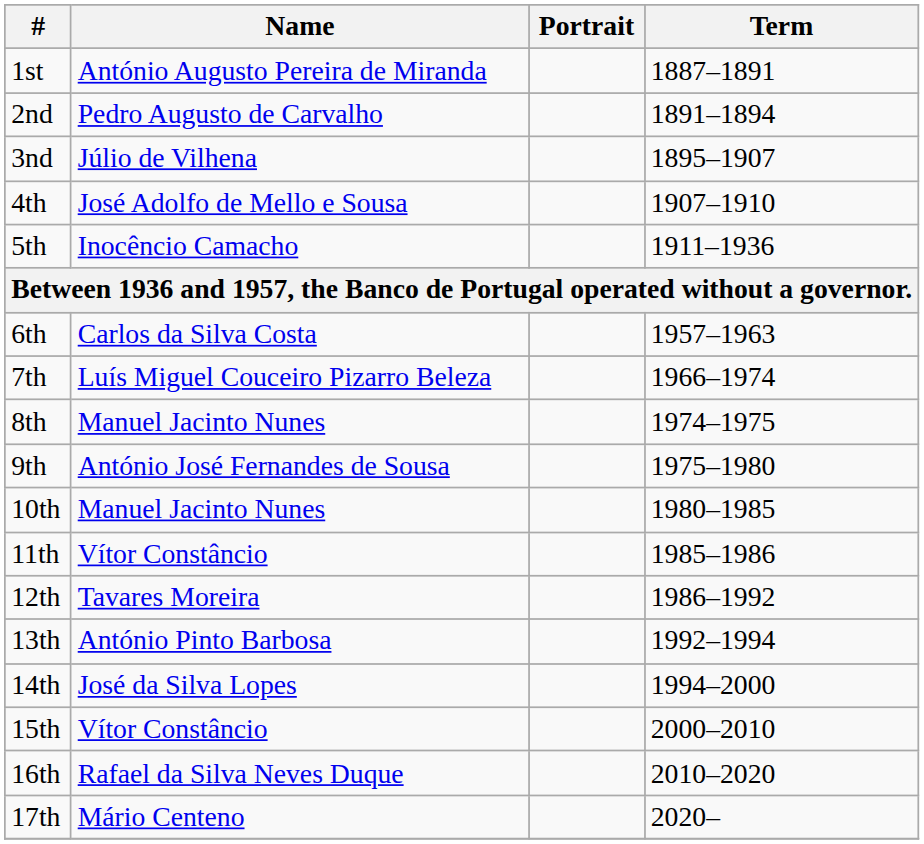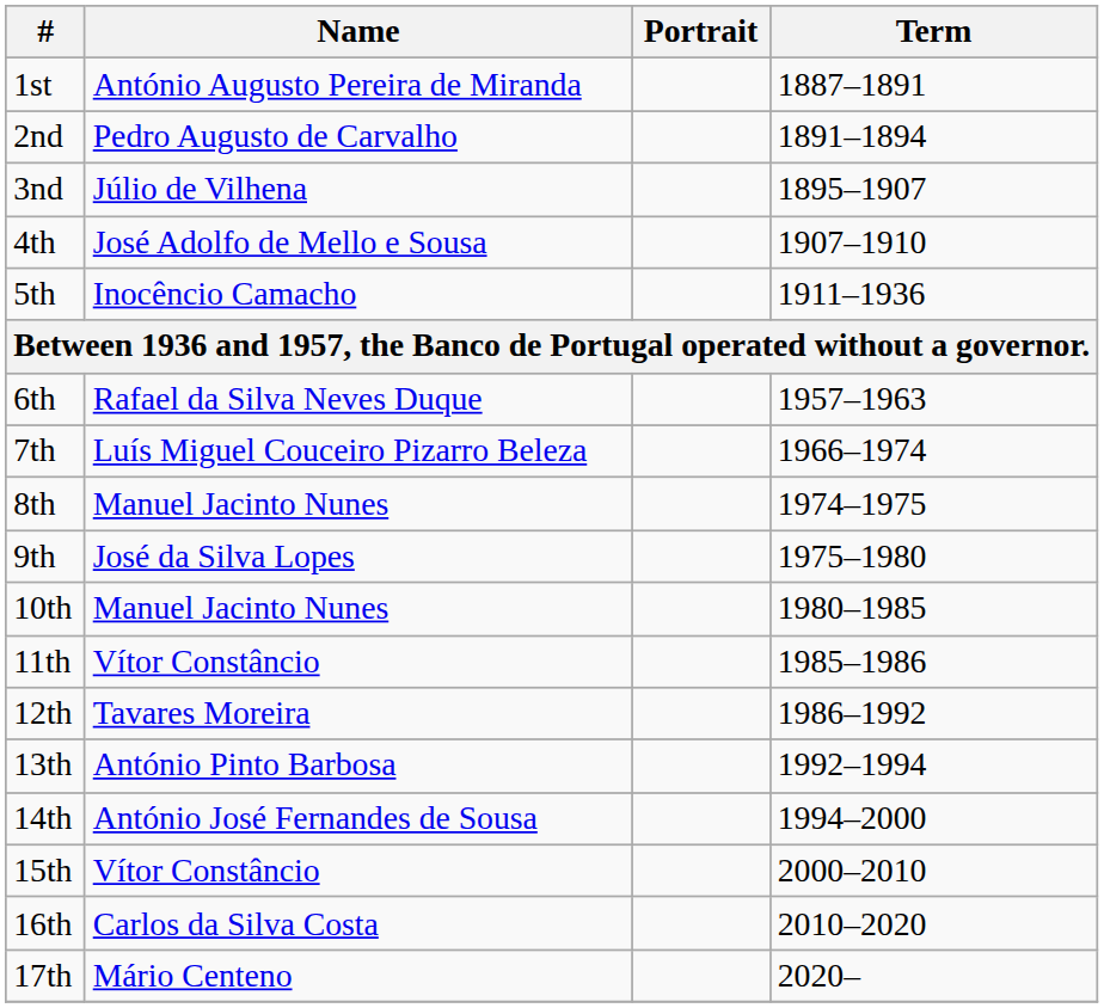6th | Name: Carlos da Silva Costa -> Rafael da Silva Neves Duque
9th | Name: António José Fernandes de Sousa -> José da Silva Lopes
14th | Name: José da Silva Lopes -> António José Fernandes de Sousa
16th | Name: Rafael da Silva Neves Duque -> Carlos da Silva Costa
